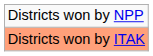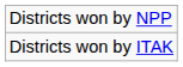row 2 | column 1: lightsalmon background -> no background
